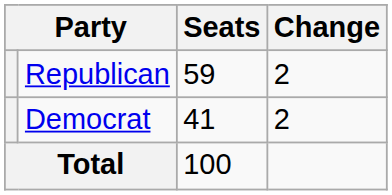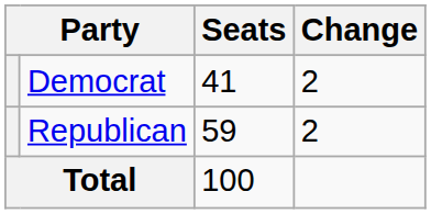rows swapped: Republican <-> Democrat
